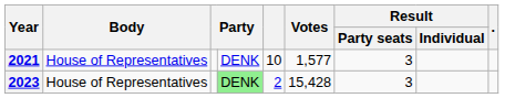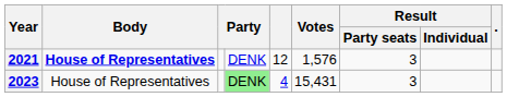2021 | Body: normal -> bold
2021 | column 5: 10 -> 12
2021 | Votes: 1,577 -> 1,576
2023 | column 5: 2 -> 4
2023 | Votes: 15,428 -> 15,431
